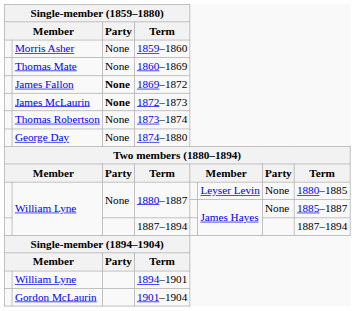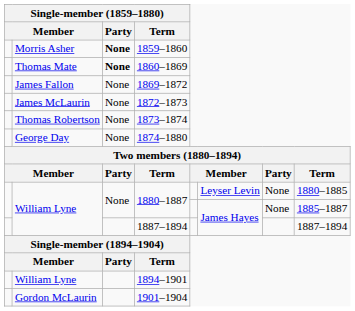1859–1860 | Single-member (1859–1880) / Party: normal -> bold
1860–1869 | Single-member (1859–1880) / Party: normal -> bold
1869–1872 | Single-member (1859–1880) / Party: bold -> normal
1872–1873 | Single-member (1859–1880) / Party: bold -> normal
